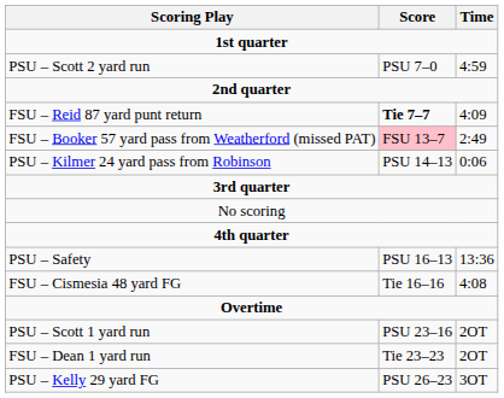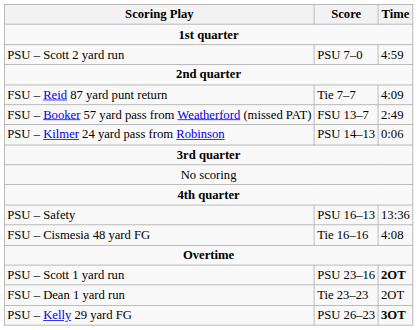FSU – Reid 87 yard punt return | Score: bold -> normal
FSU – Booker 57 yard pass from Weatherford (missed PAT) | Score: pink background -> no background
PSU – Scott 1 yard run | Time: normal -> bold
PSU – Kelly 29 yard FG | Time: normal -> bold
